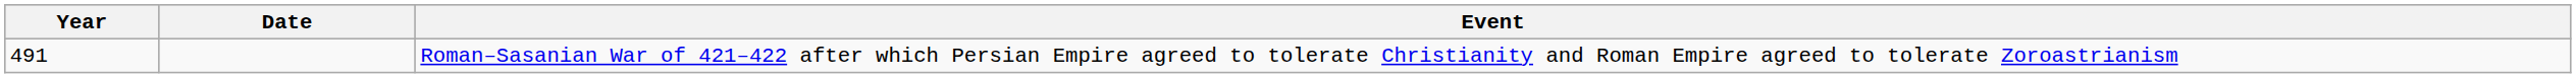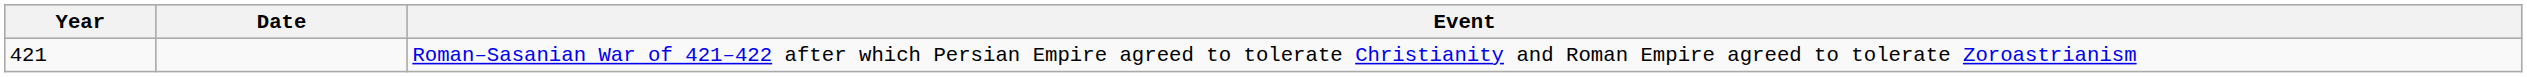row 2 | Year: 491 -> 421
